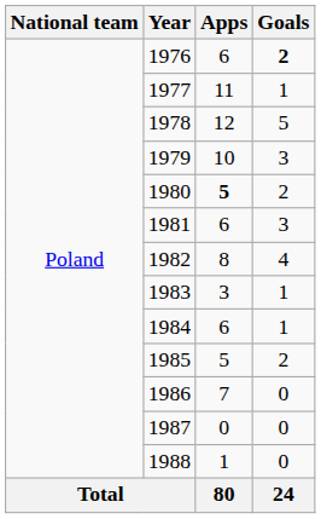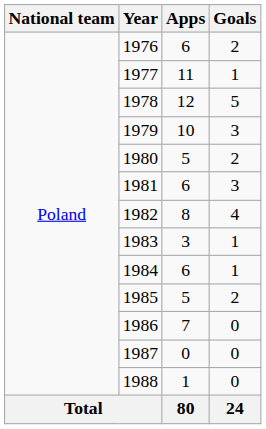1976 | Goals: bold -> normal
1980 | Apps: bold -> normal
